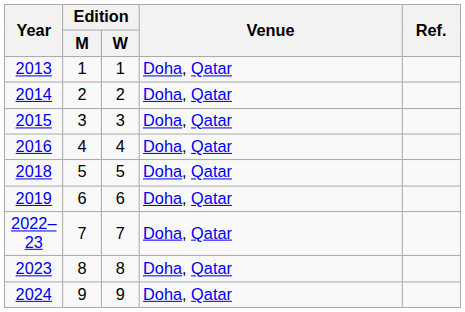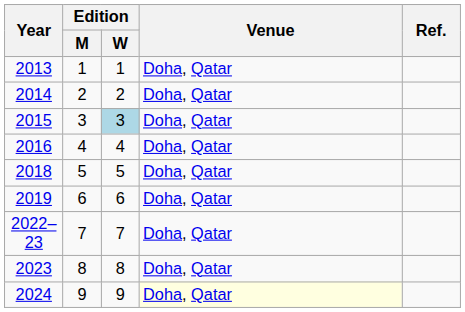2015 | Edition / W: no background -> lightblue background
2024 | Venue: no background -> lightyellow background
